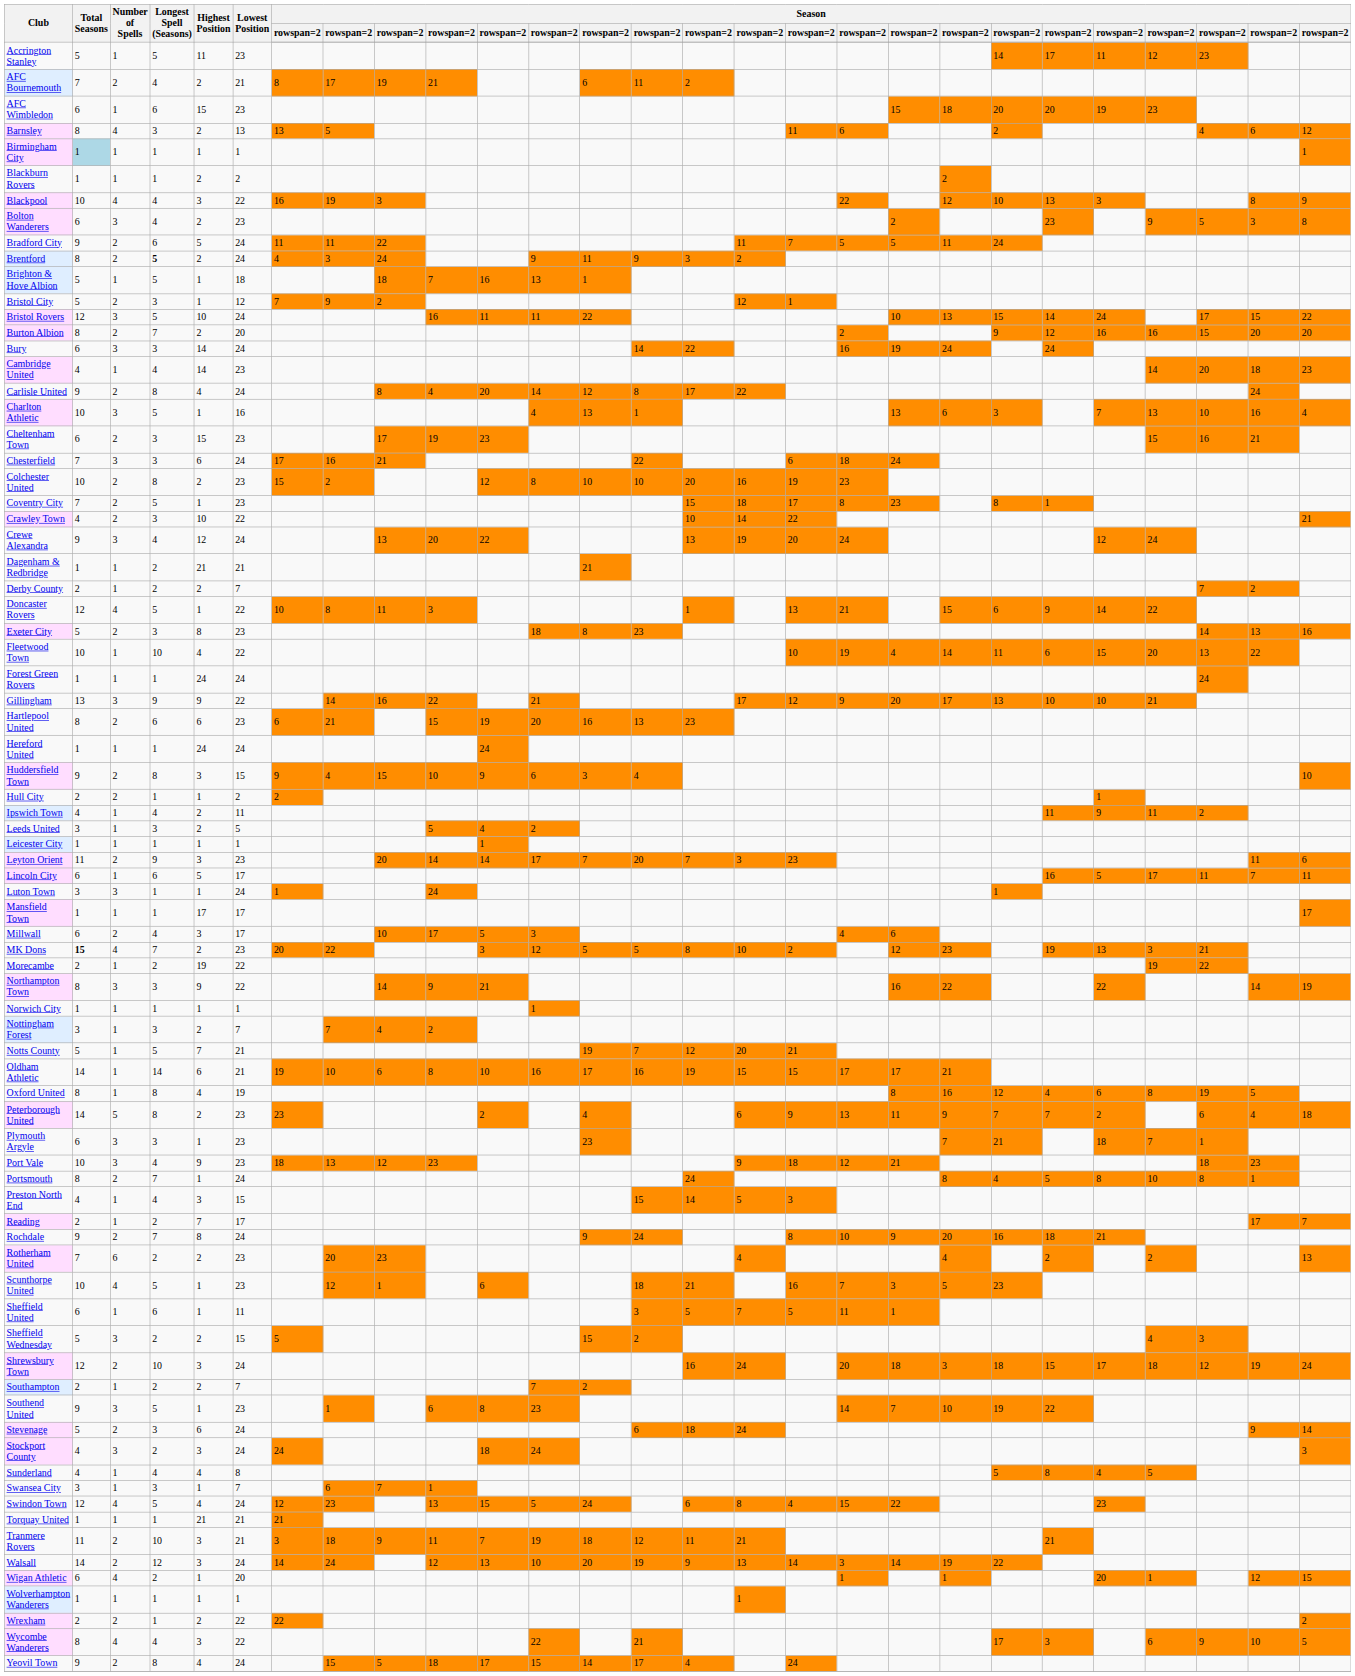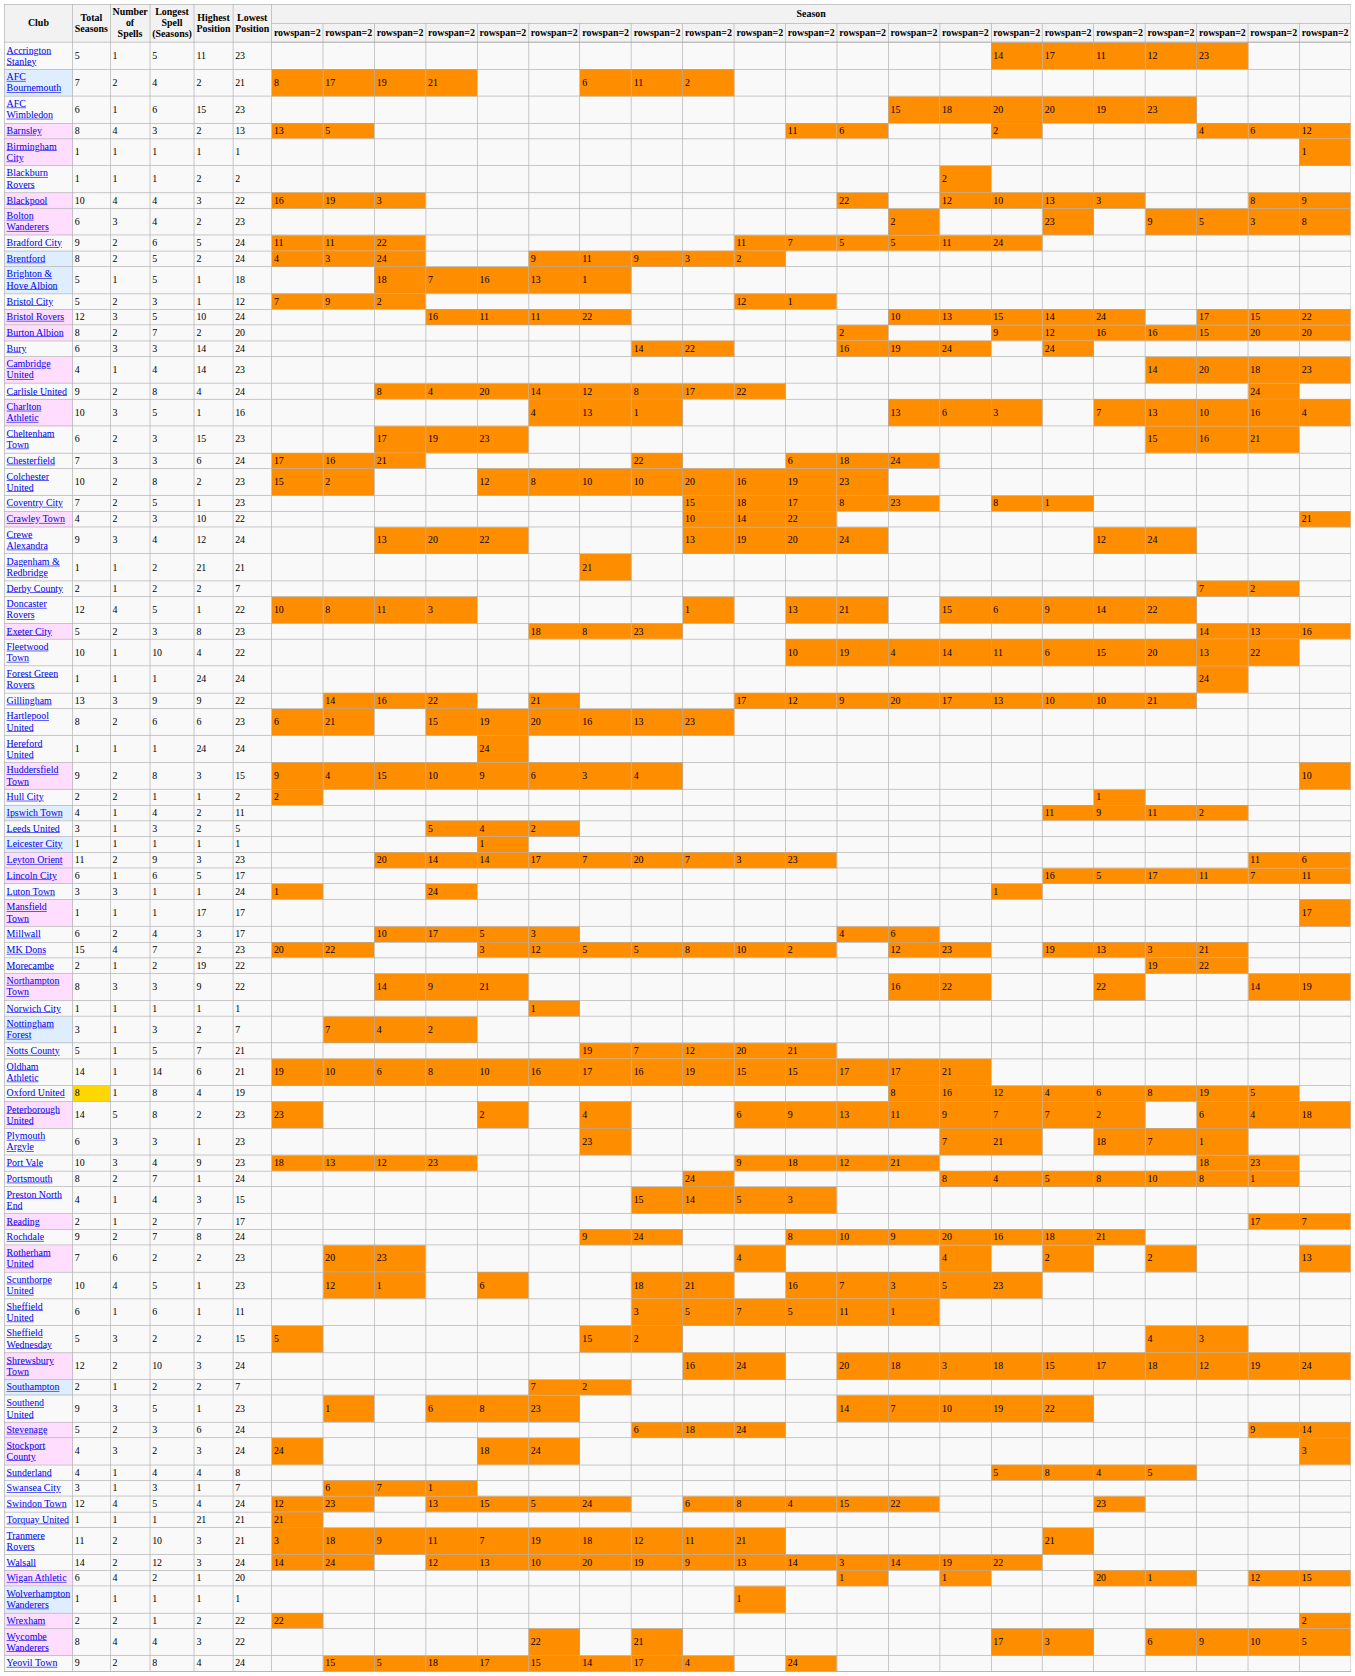Birmingham City | Total Seasons: lightblue background -> no background
Brentford | Longest Spell (Seasons): bold -> normal
MK Dons | Total Seasons: bold -> normal
Oxford United | Total Seasons: no background -> gold background
